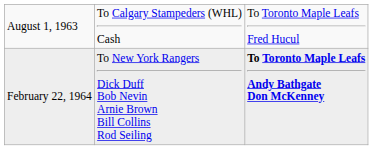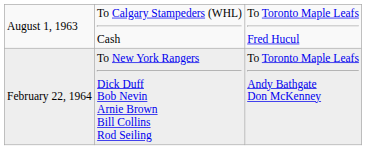February 22, 1964 | column 3: bold -> normal
